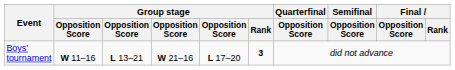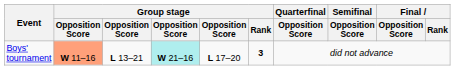Boys' tournament | column 2: no background -> lightsalmon background
Boys' tournament | column 4: no background -> paleturquoise background
